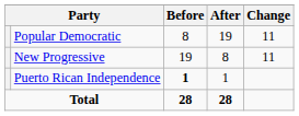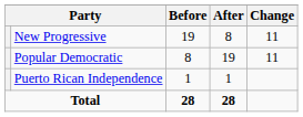rows swapped: Popular Democratic <-> New Progressive
Puerto Rican Independence | Before: bold -> normal
